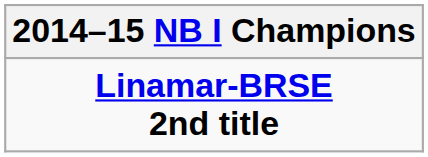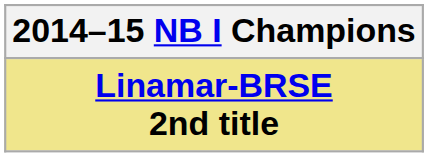row 2 | column 1: no background -> khaki background
